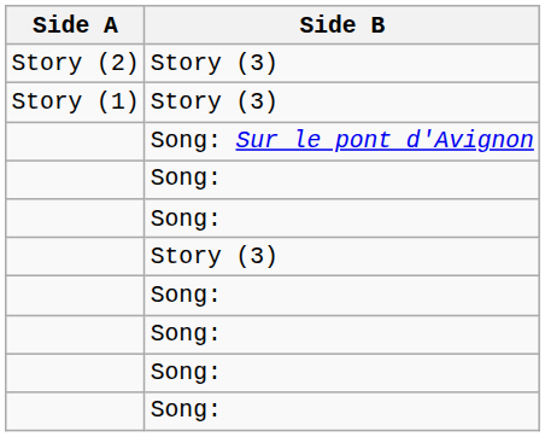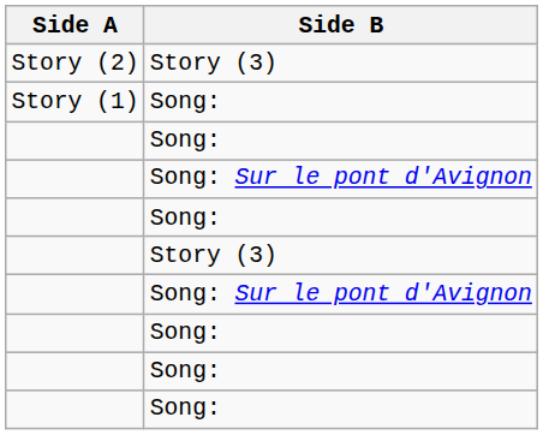row 3 | Side B: Story (3) -> Song:
row 4 | Side B: Song: Sur le pont d'Avignon -> Song:
row 5 | Side B: Song: -> Song: Sur le pont d'Avignon
row 8 | Side B: Song: -> Song: Sur le pont d'Avignon
